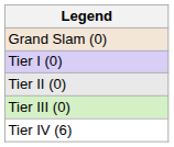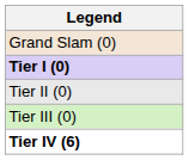row 3 | column 1: normal -> bold
row 6 | column 1: normal -> bold
